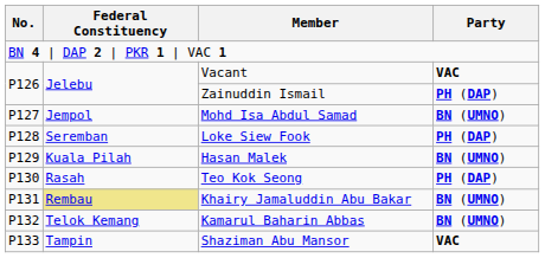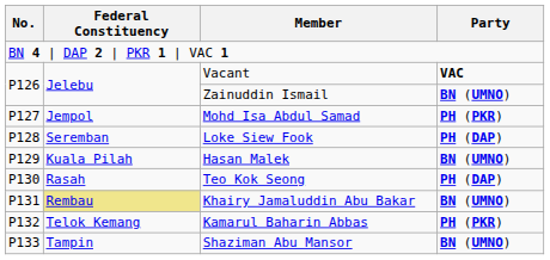Zainuddin Ismail | Party: PH (DAP) -> BN (UMNO)
Mohd Isa Abdul Samad | Party: BN (UMNO) -> PH (PKR)
Kamarul Baharin Abbas | Party: BN (UMNO) -> PH (PKR)
Shaziman Abu Mansor | Party: VAC -> BN (UMNO)
